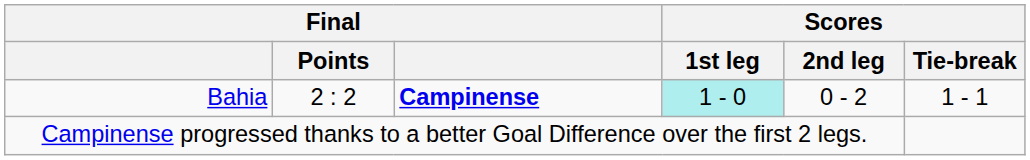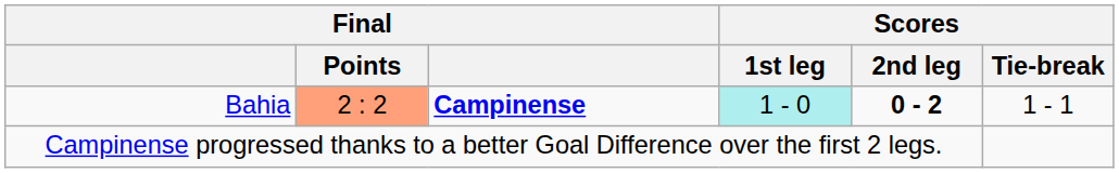Bahia | Final / Points: no background -> lightsalmon background
Bahia | Scores / 2nd leg: normal -> bold
